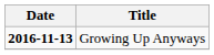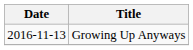Growing Up Anyways | Date: bold -> normal
